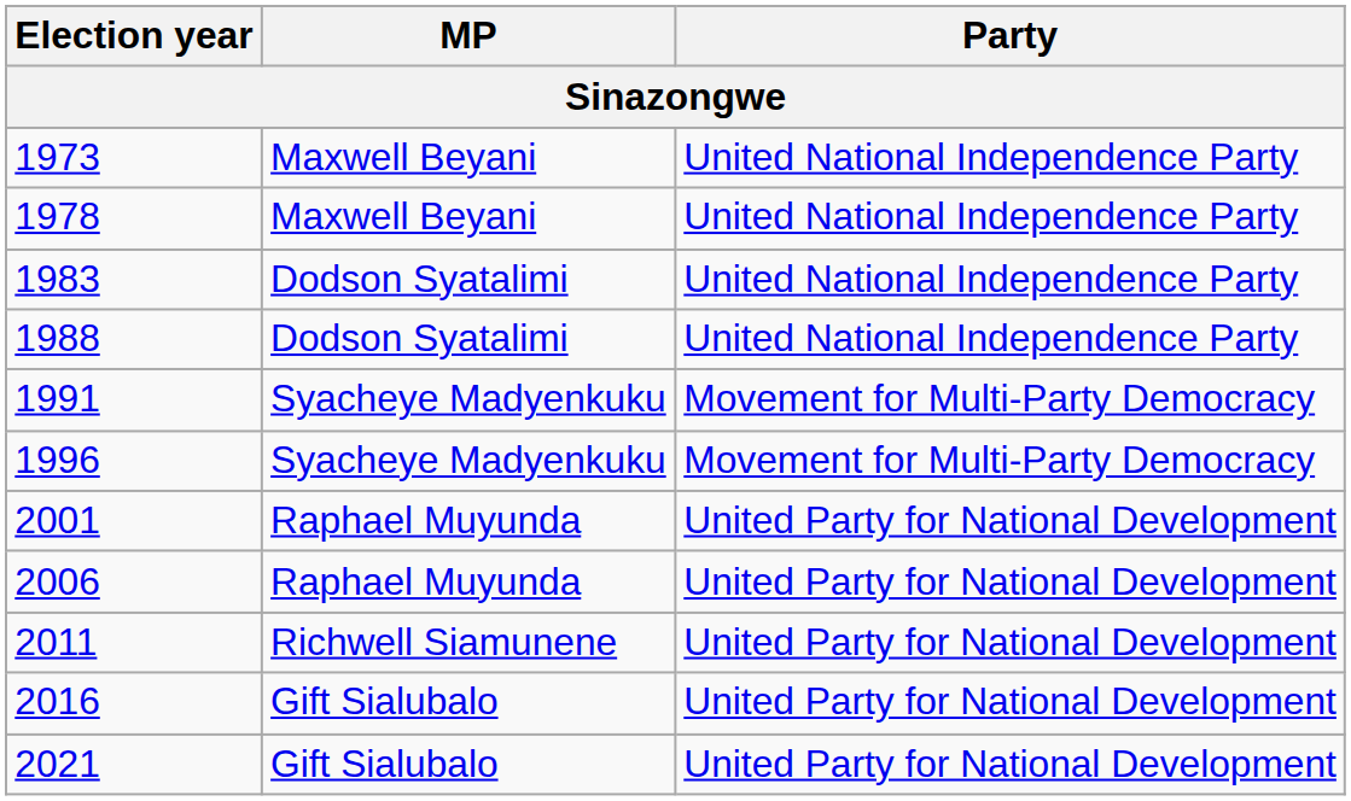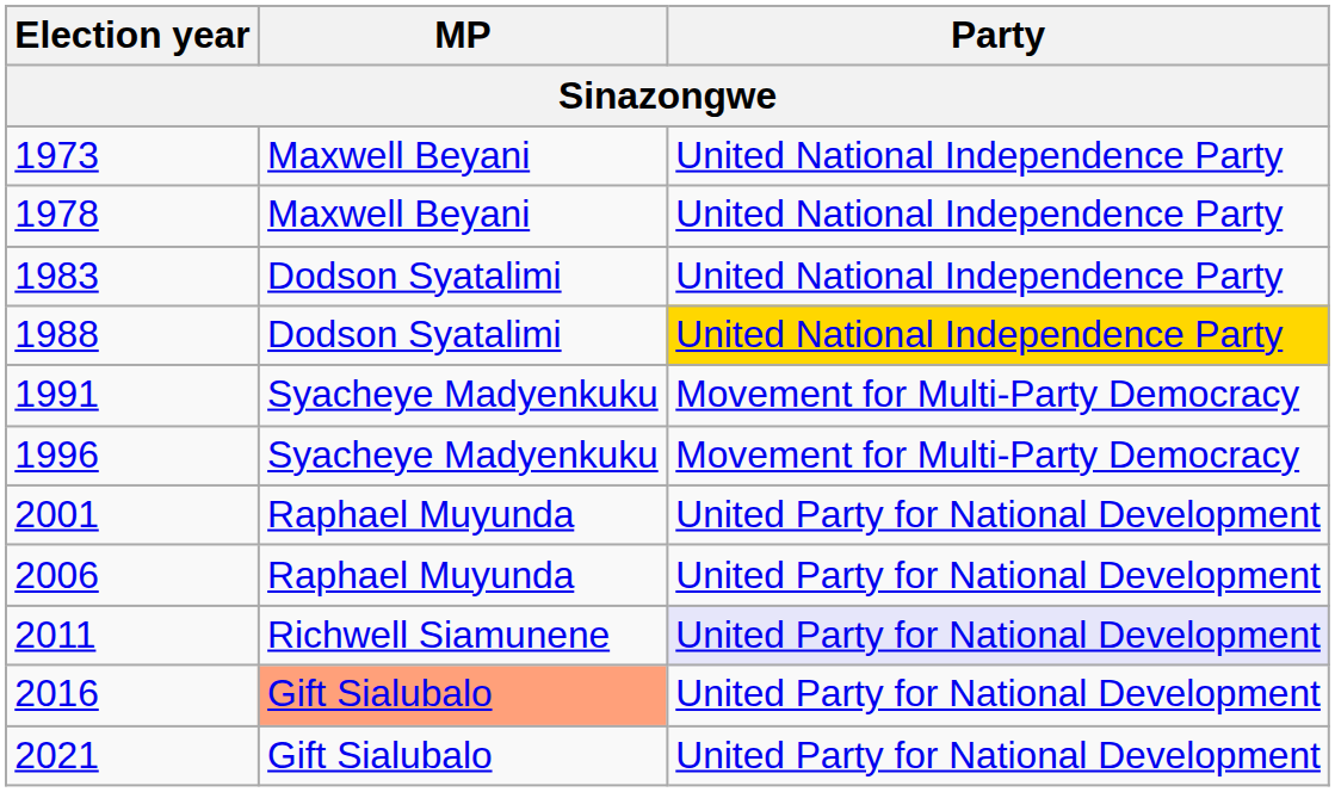1988 | Party: no background -> gold background
2011 | Party: no background -> lavender background
2016 | MP: no background -> lightsalmon background
